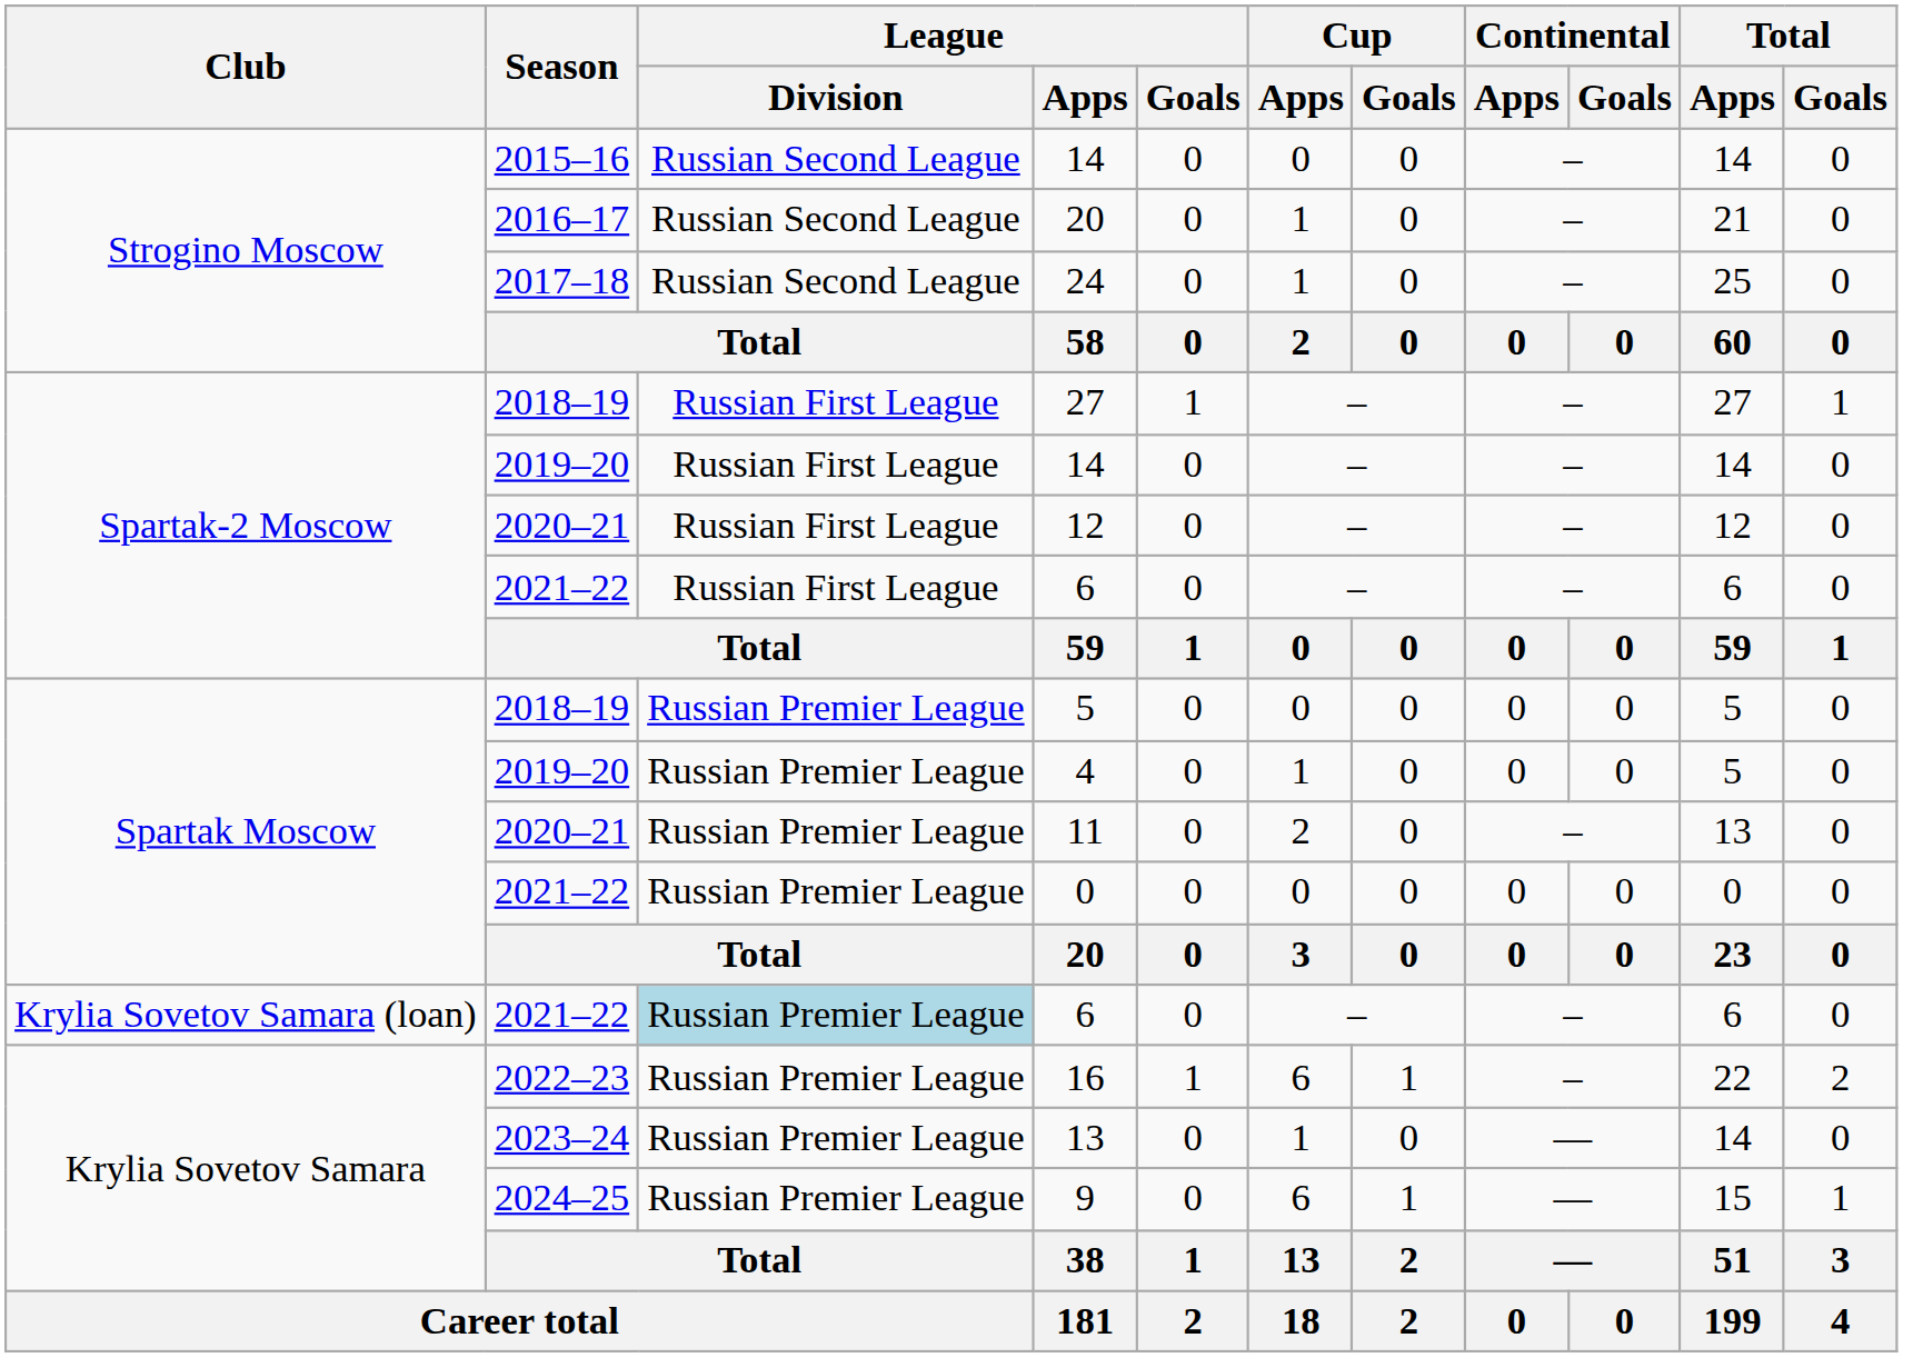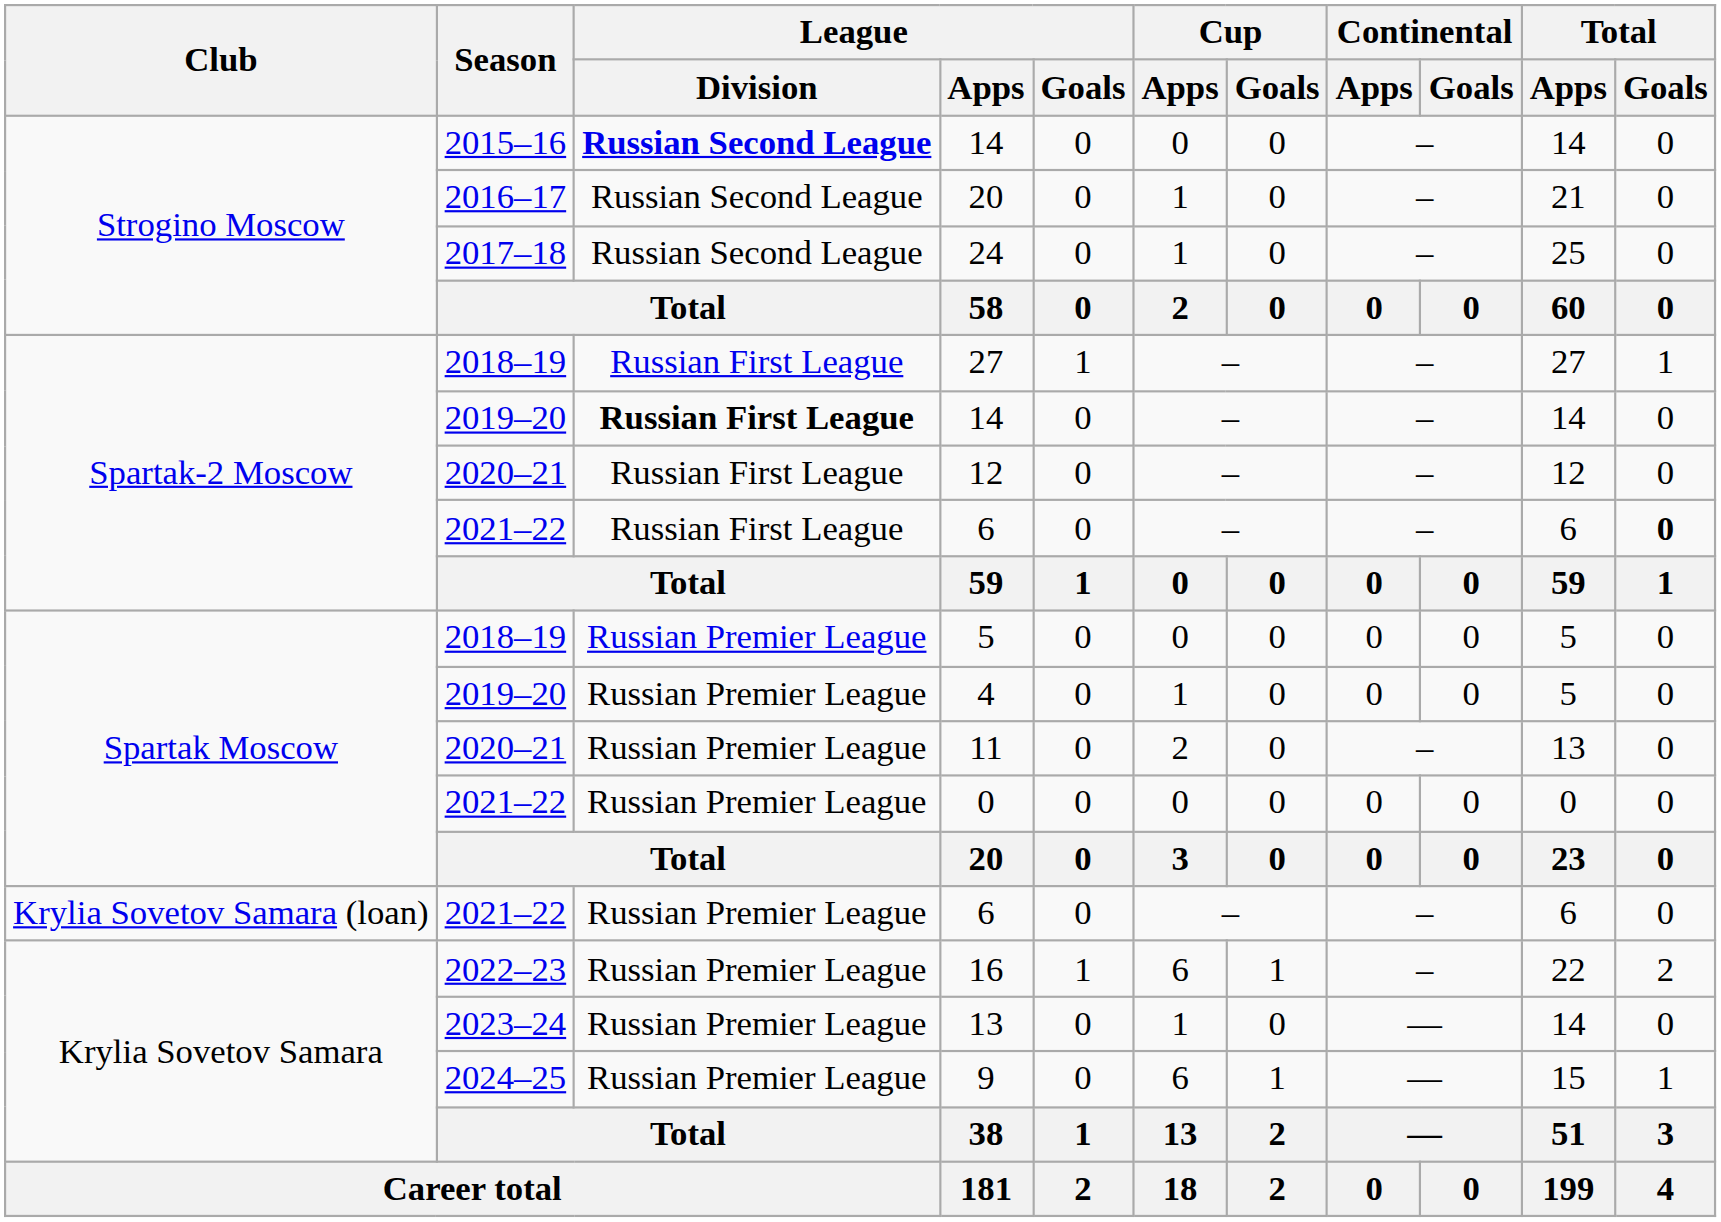Strogino Moscow / 14 | League / Division: normal -> bold
Spartak-2 Moscow / 14 | League / Division: normal -> bold
Spartak-2 Moscow / 6 | Total / Goals: normal -> bold
Krylia Sovetov Samara (loan) / 6 | League / Division: lightblue background -> no background
